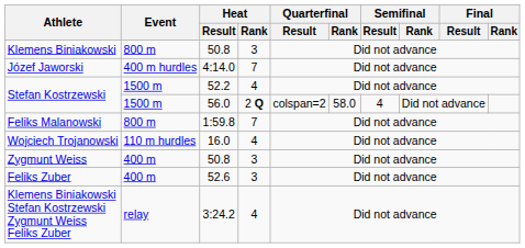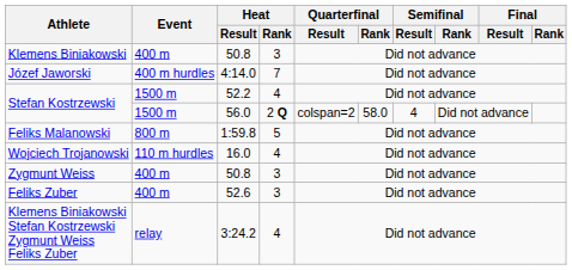Klemens Biniakowski | Event: 800 m -> 400 m
Feliks Malanowski | Heat / Rank: 7 -> 5
